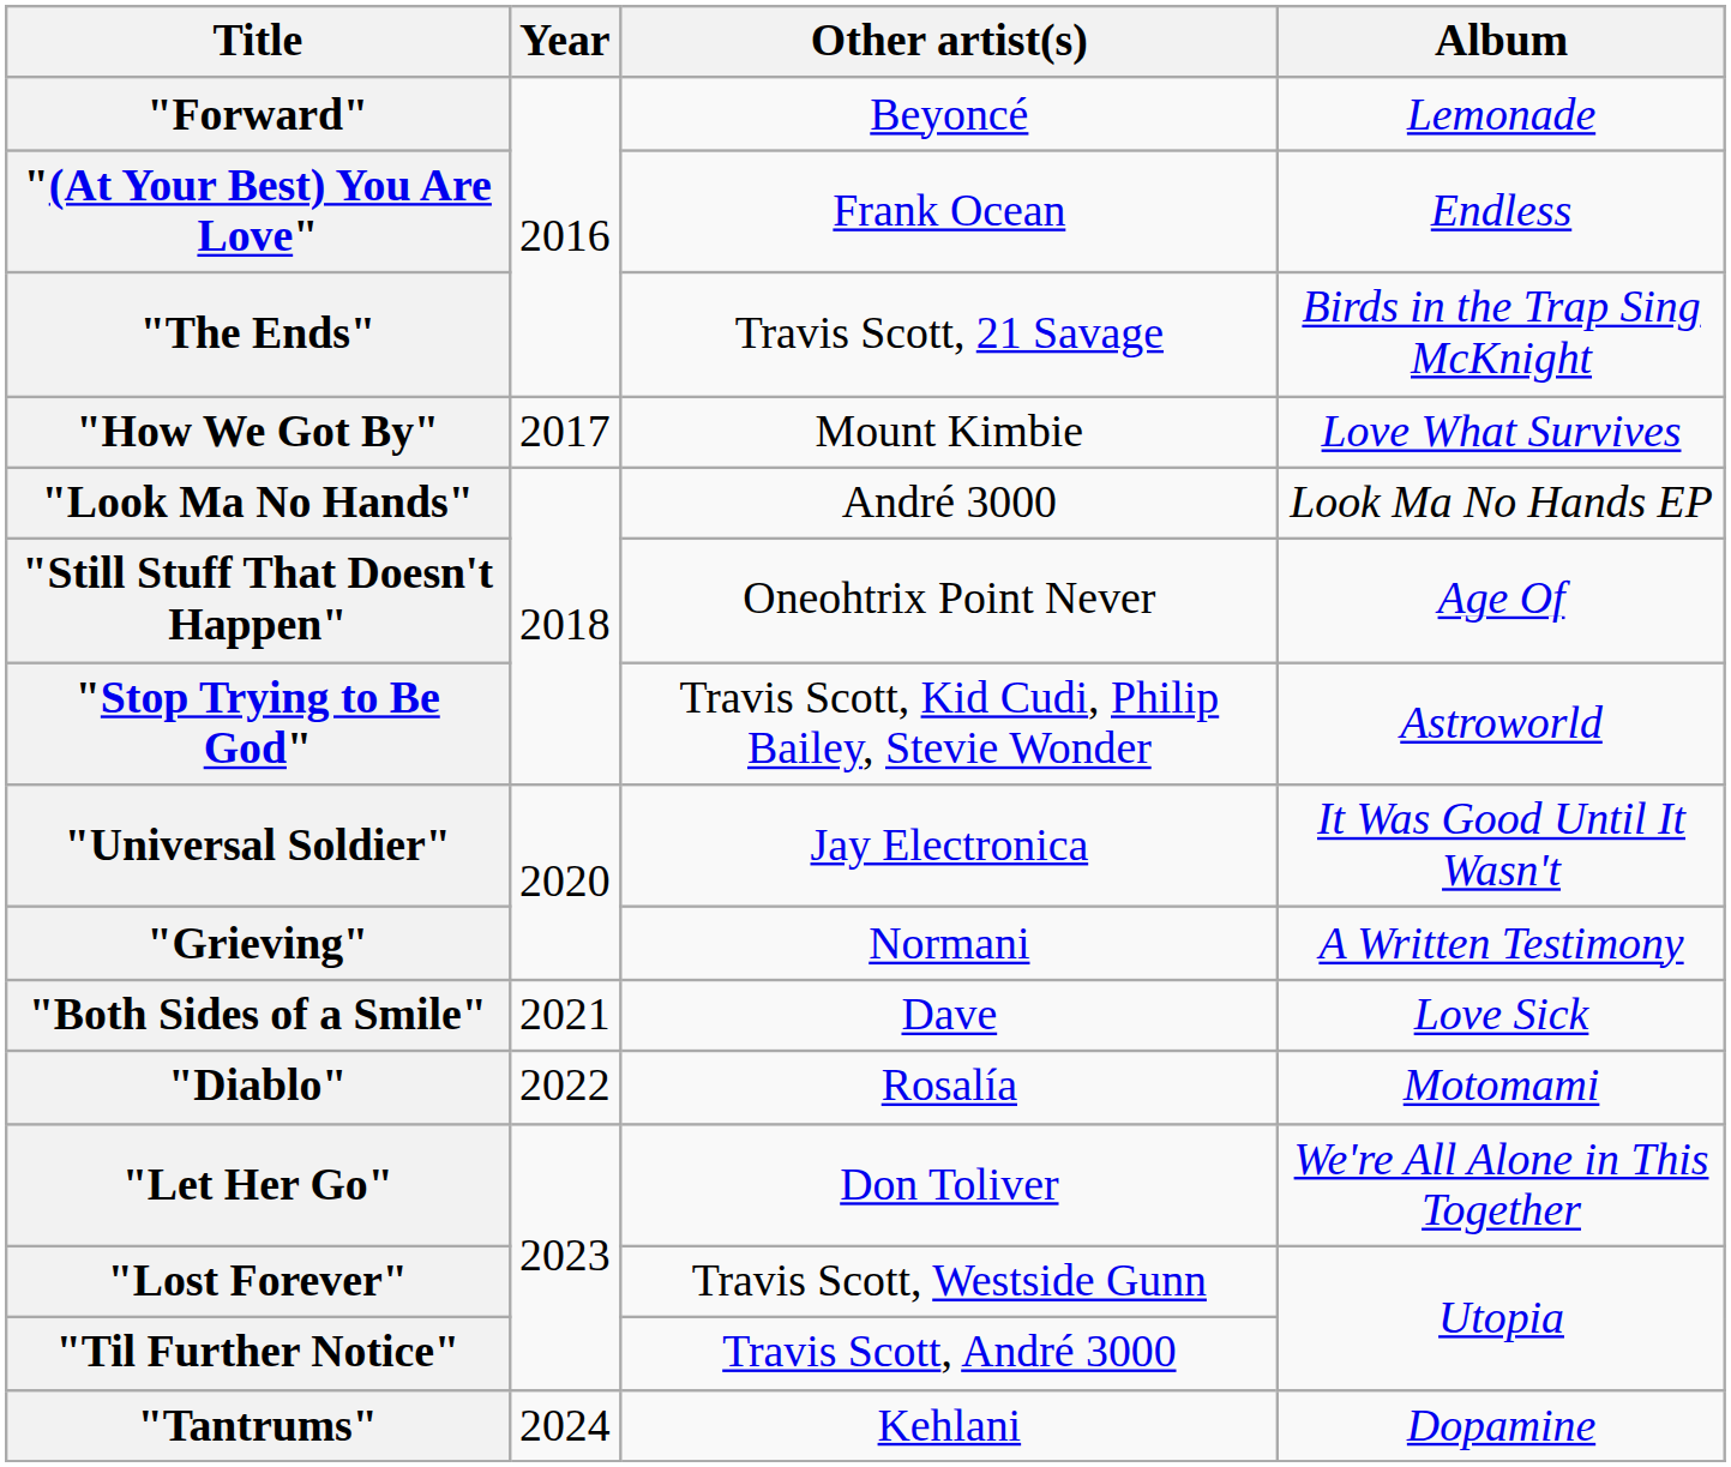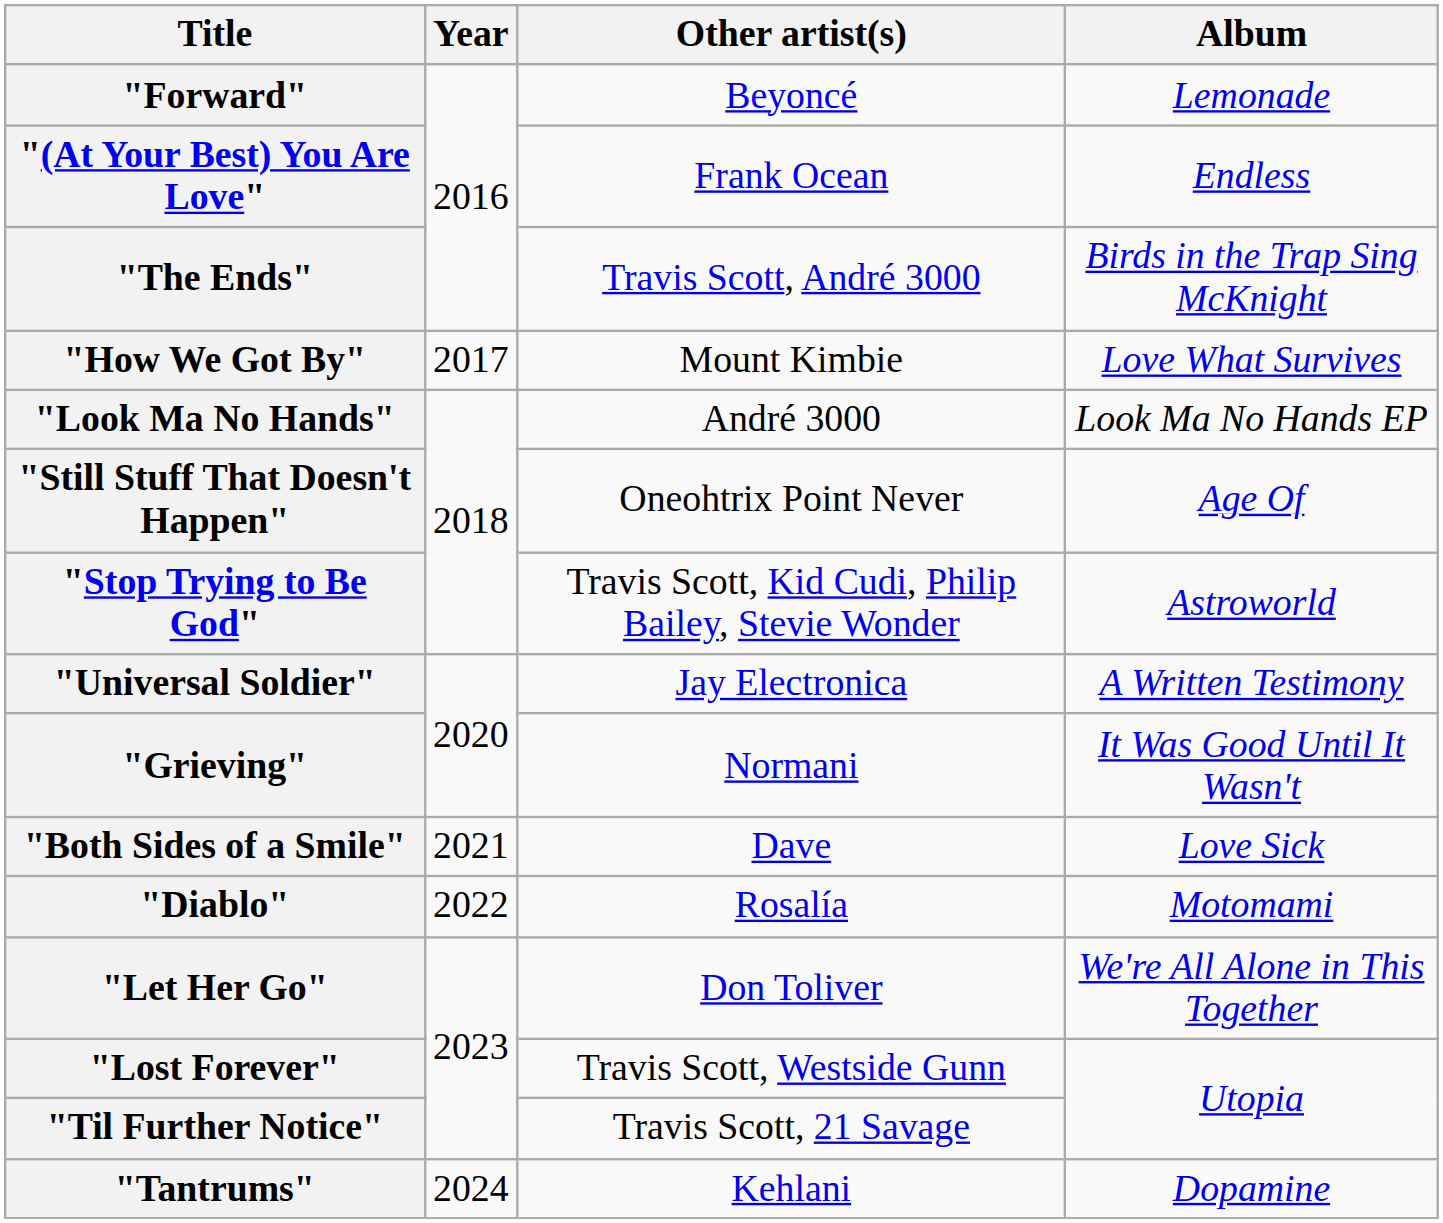"The Ends" | Other artist(s): Travis Scott, 21 Savage -> Travis Scott, André 3000
"Universal Soldier" | Album: It Was Good Until It Wasn't -> A Written Testimony
"Grieving" | Album: A Written Testimony -> It Was Good Until It Wasn't
"Til Further Notice" | Other artist(s): Travis Scott, André 3000 -> Travis Scott, 21 Savage
